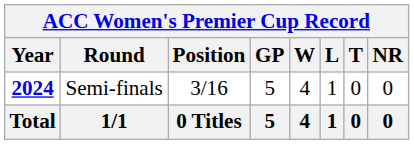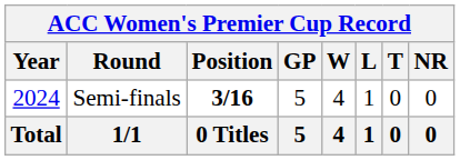Semi-finals | Year: bold -> normal
Semi-finals | Position: normal -> bold
